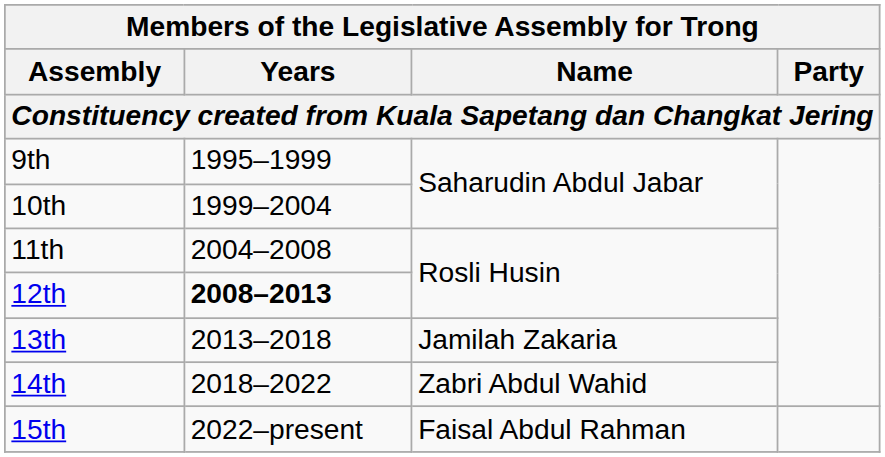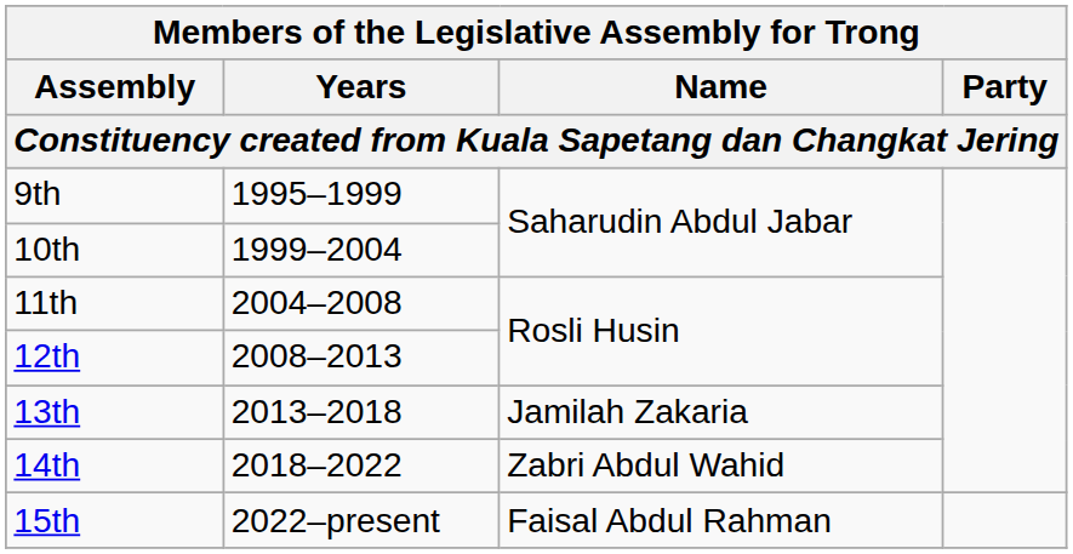12th | Years: bold -> normal
